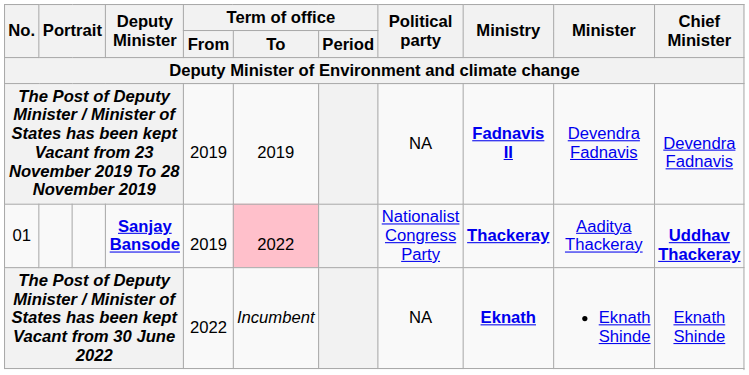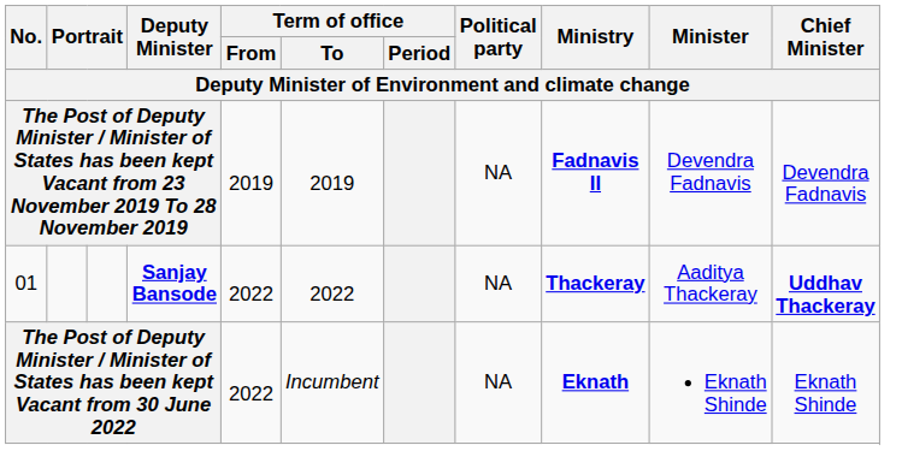01 | Term of office / From: 2019 -> 2022
01 | Term of office / To: pink background -> no background
01 | Political party: Nationalist Congress Party -> NA
